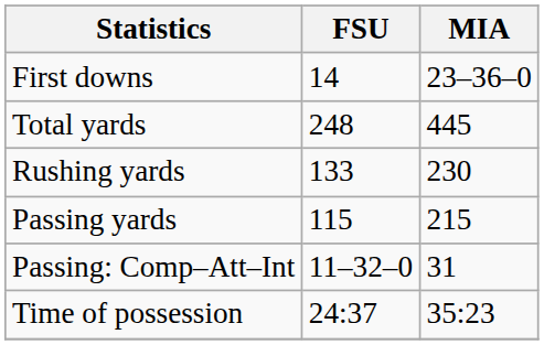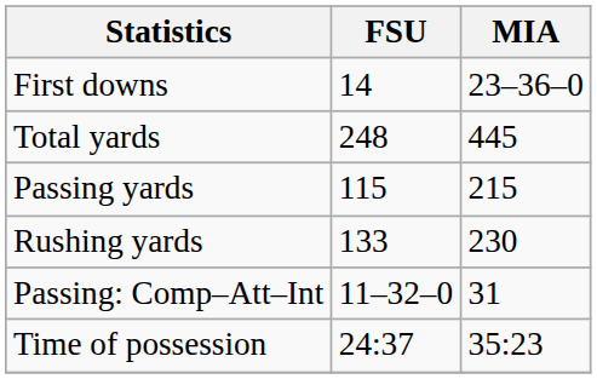rows swapped: Rushing yards <-> Passing yards
